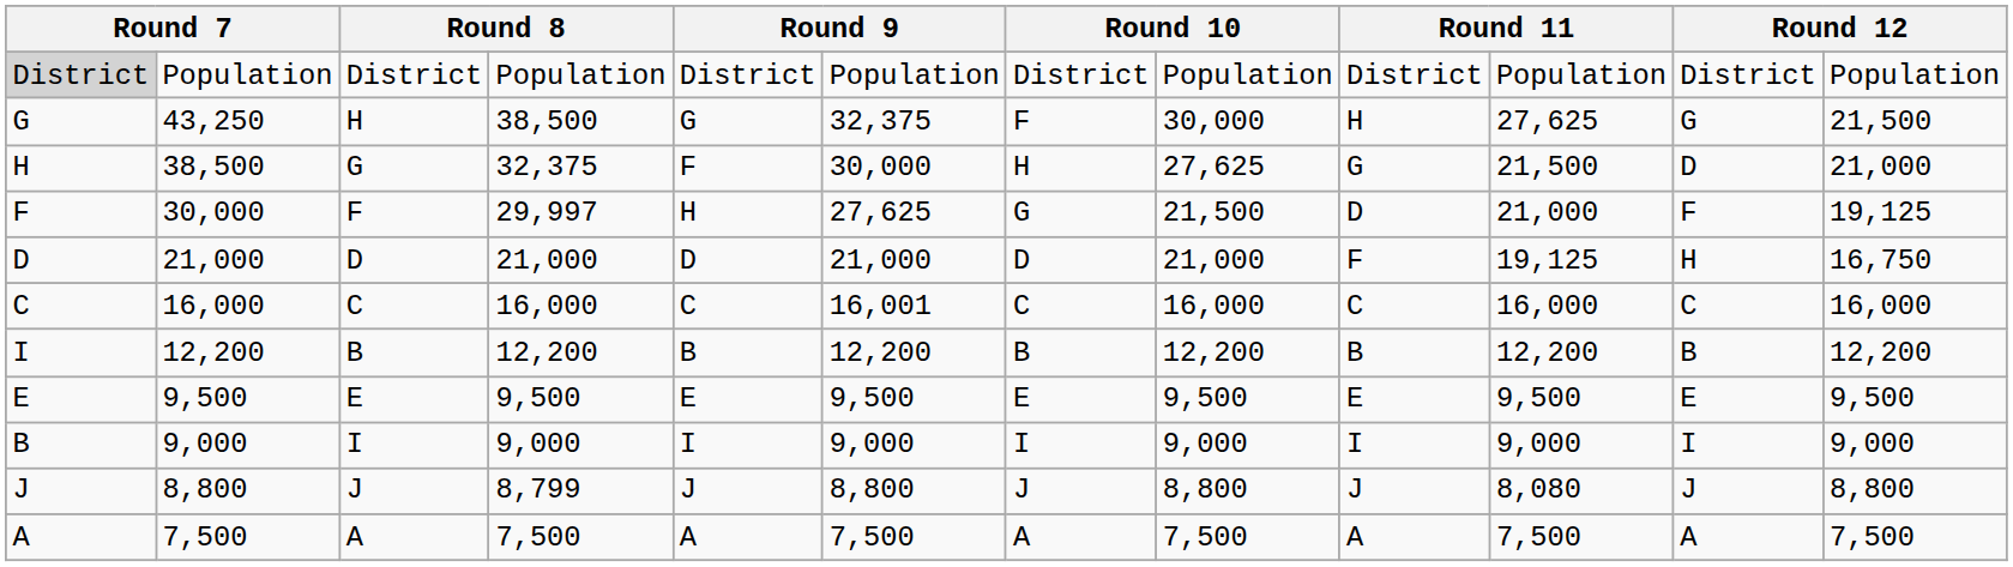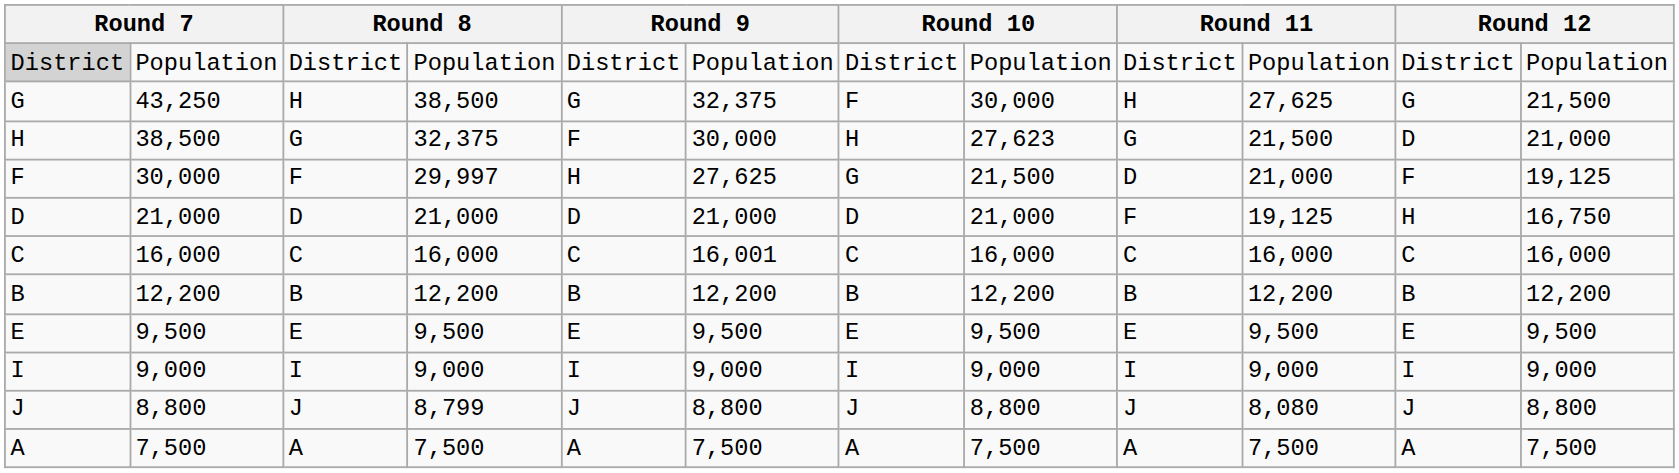row 4 | column 8: 27,625 -> 27,623
row 8 | column 1: I -> B
row 10 | column 1: B -> I
